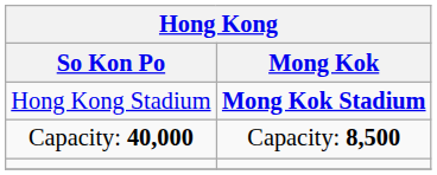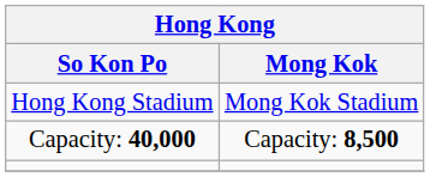row 3 | Mong Kok: bold -> normal
